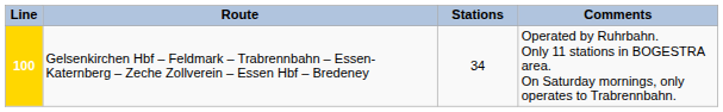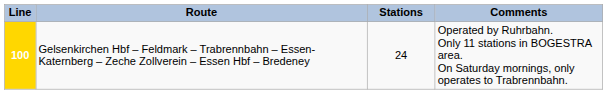row 2 | Stations: 34 -> 24
